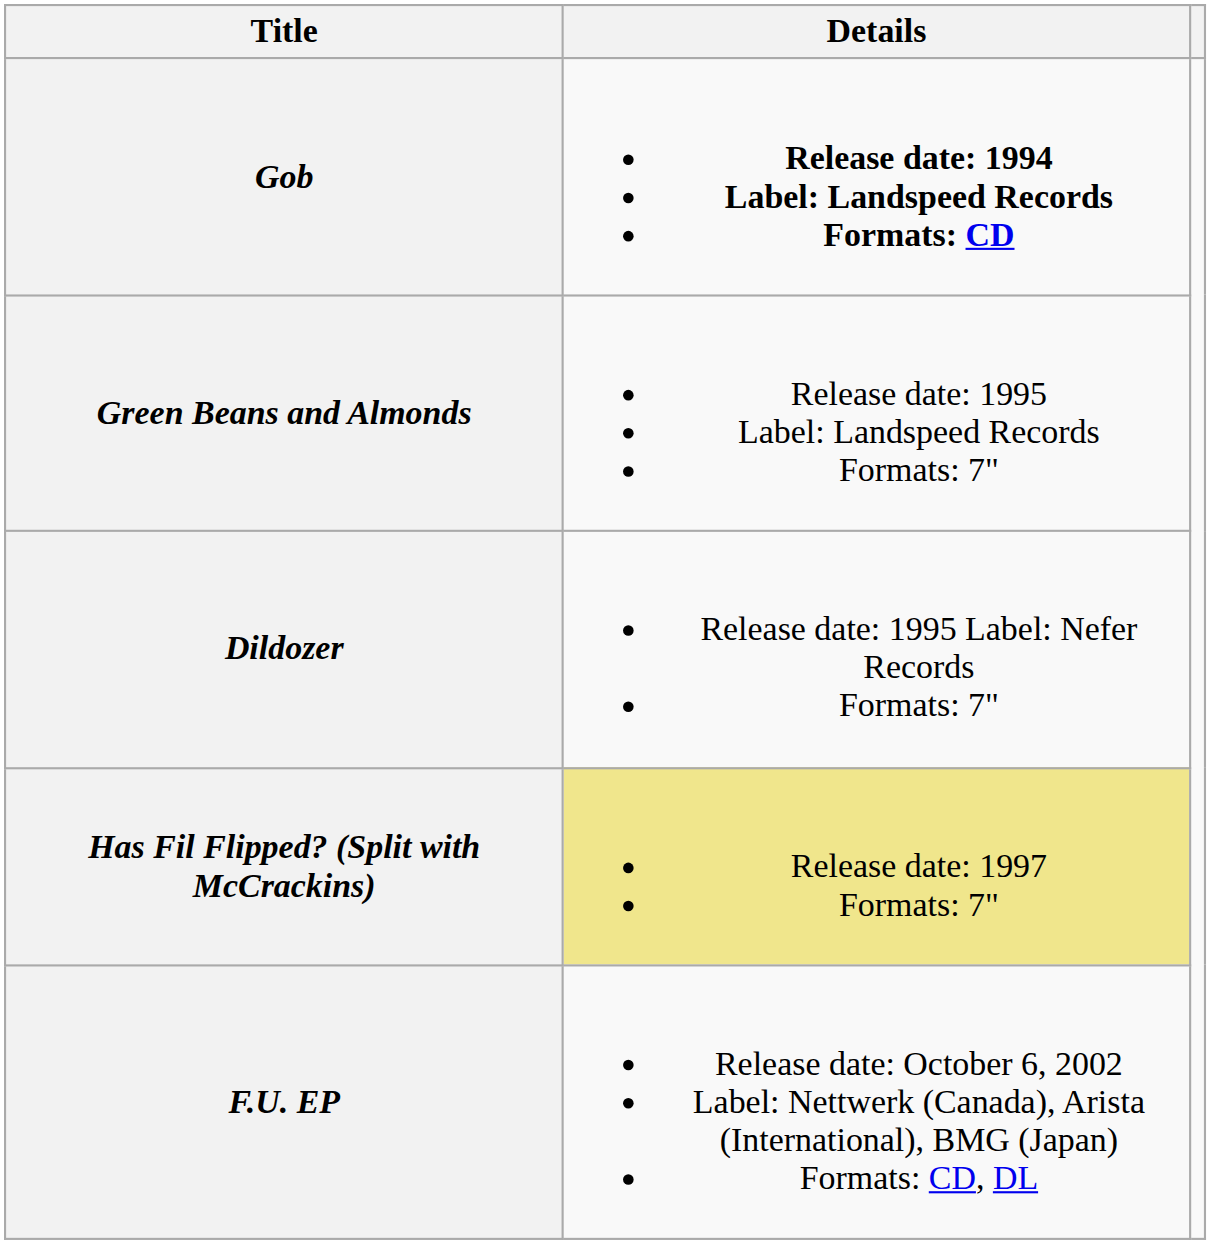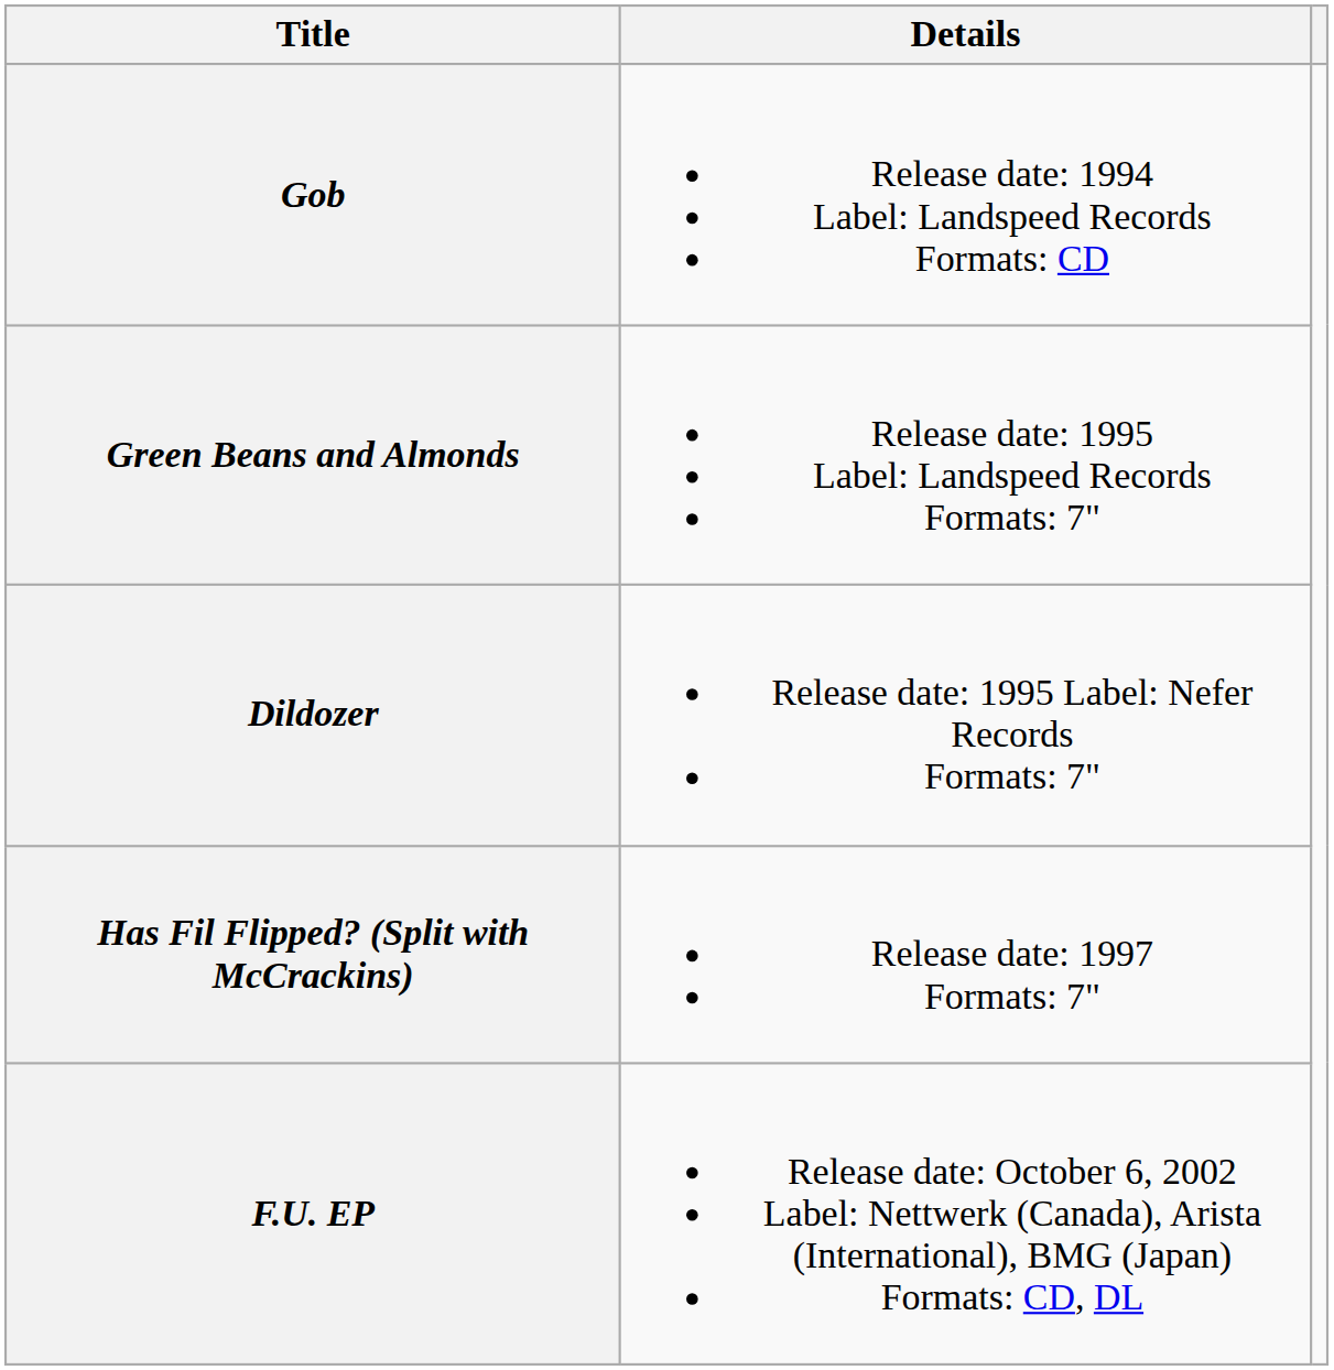Gob | Details: bold -> normal
Has Fil Flipped? (Split with McCrackins) | Details: khaki background -> no background
